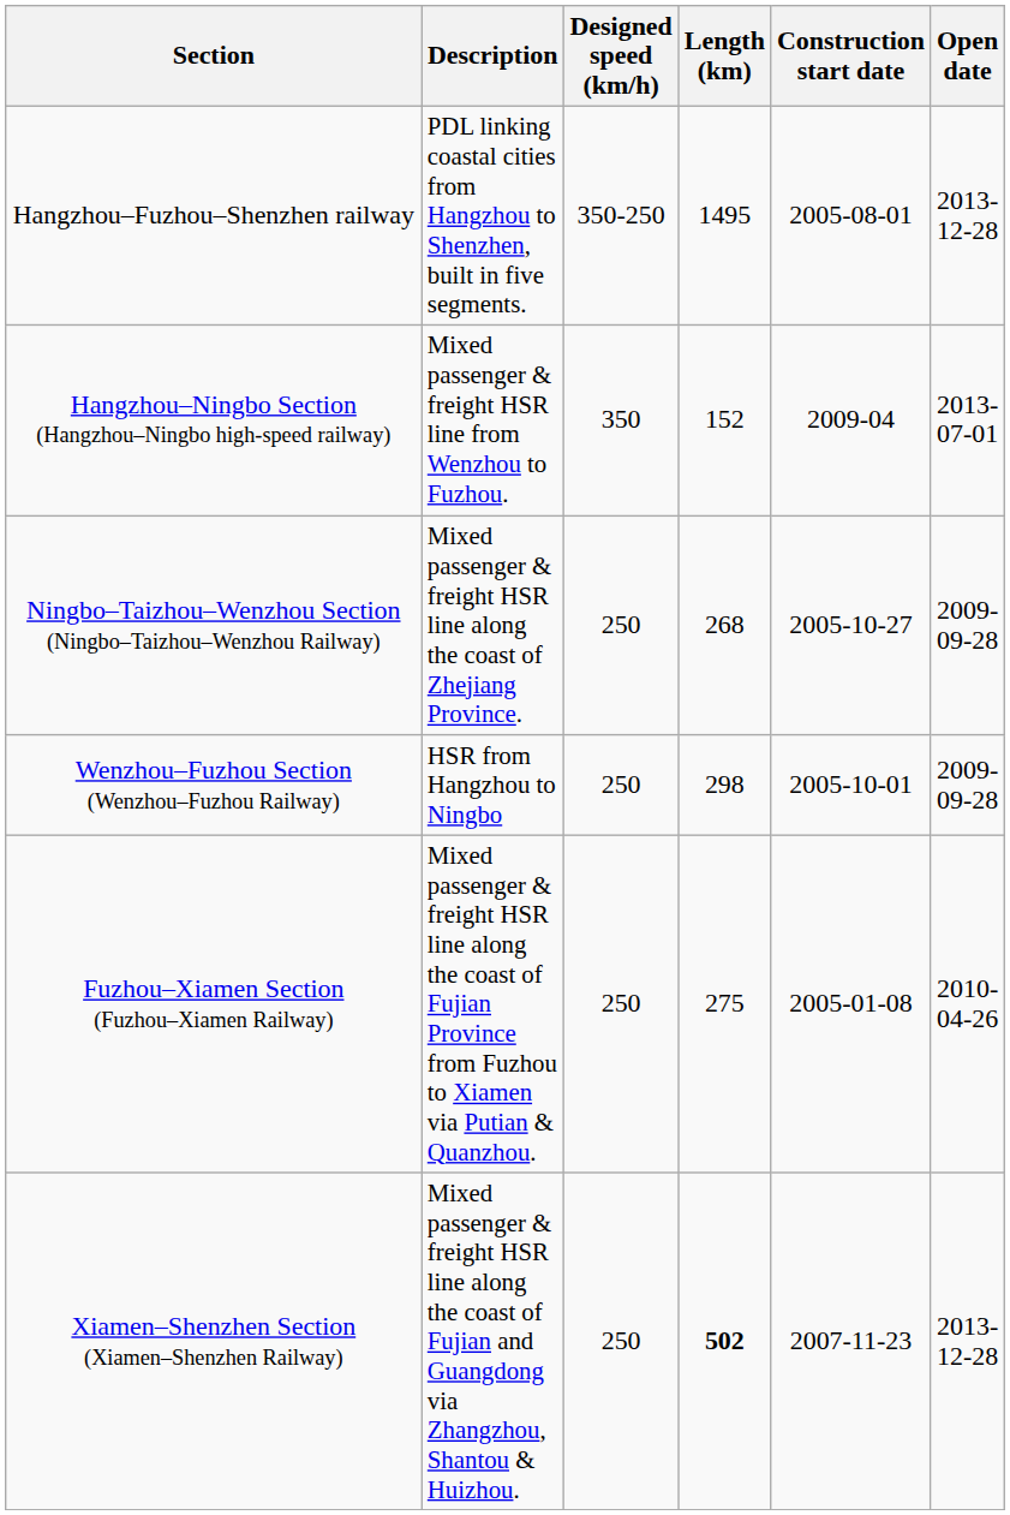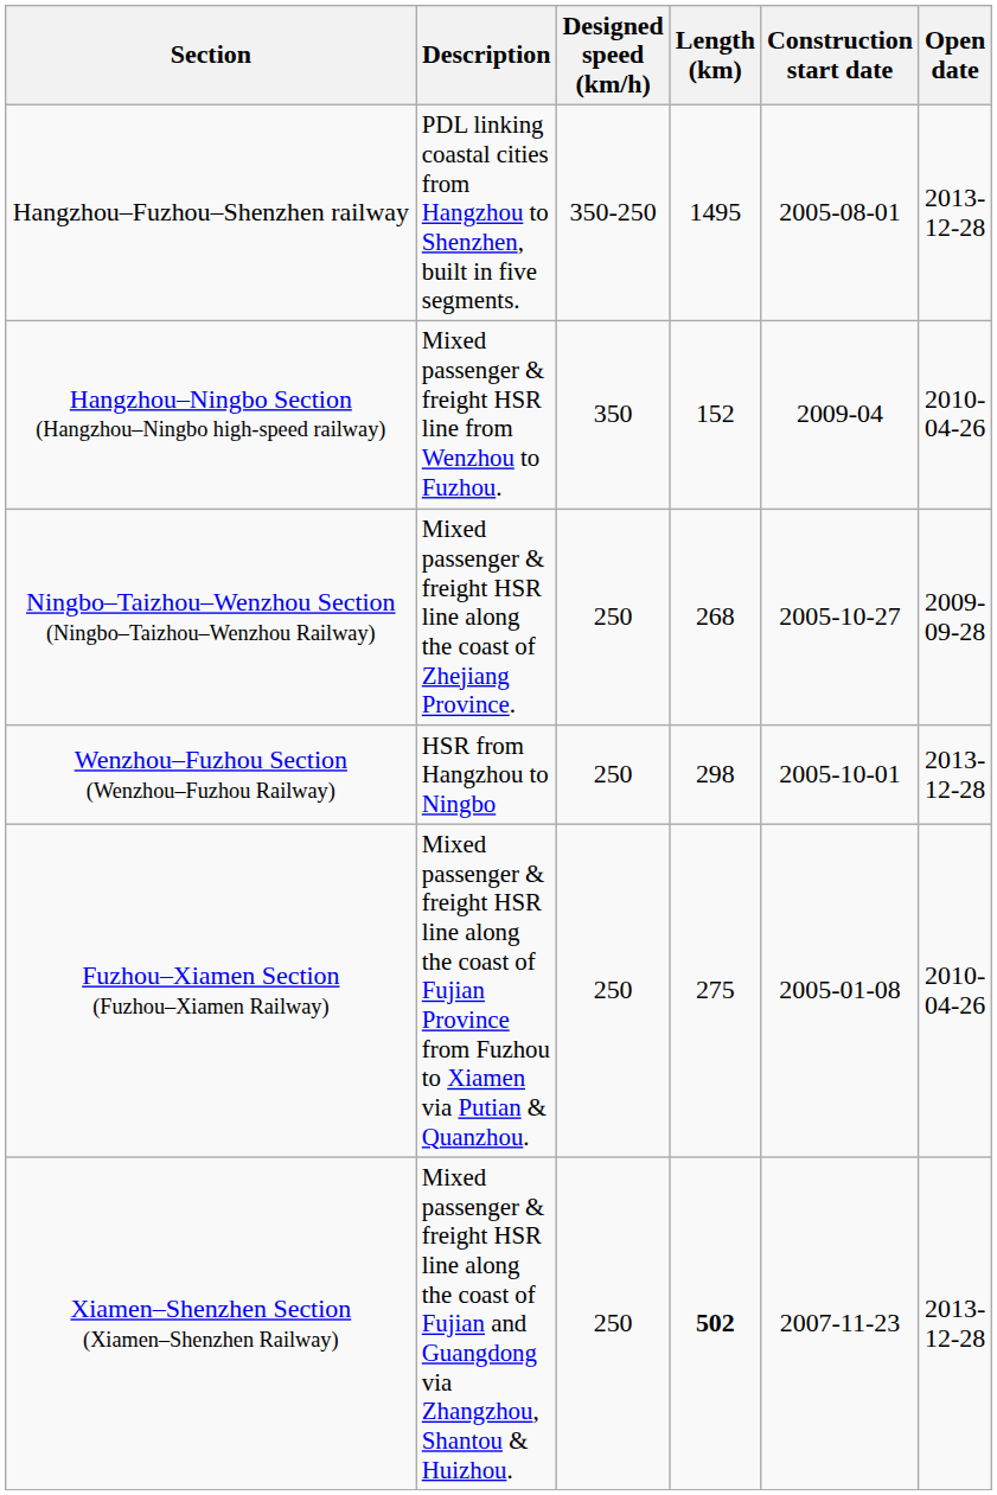Hangzhou–Ningbo Section (Hangzhou–Ningbo high-speed railway) | Open date: 2013-07-01 -> 2010-04-26
Wenzhou–Fuzhou Section (Wenzhou–Fuzhou Railway) | Open date: 2009-09-28 -> 2013-12-28
